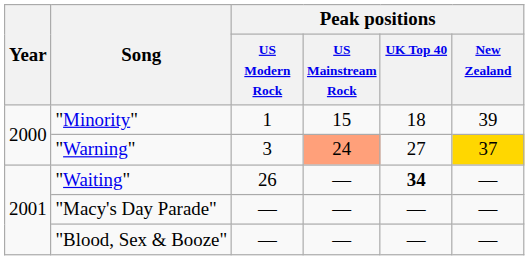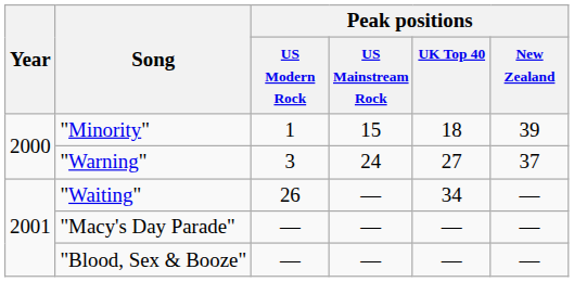"Warning" | Peak positions / US Mainstream Rock: lightsalmon background -> no background
"Warning" | Peak positions / New Zealand: gold background -> no background
"Waiting" | Peak positions / UK Top 40: bold -> normal
